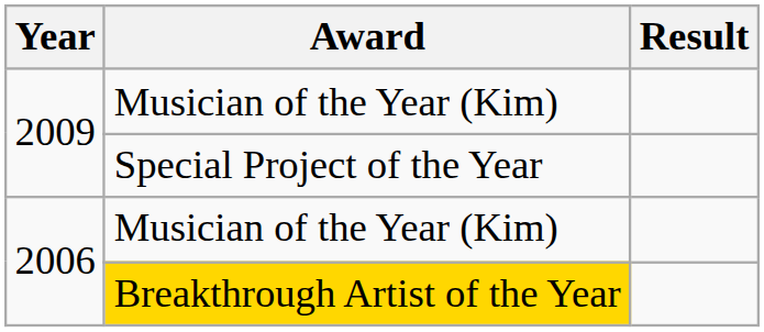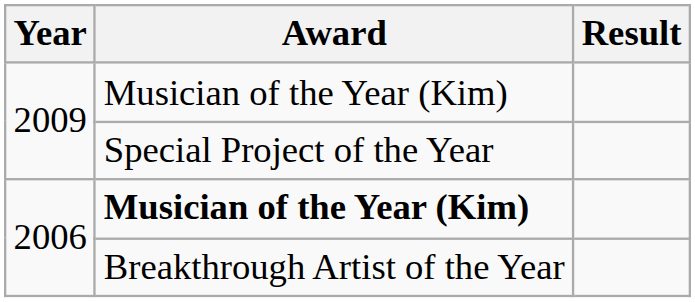2006 / Musician of the Year (Kim) | Award: normal -> bold
Breakthrough Artist of the Year | Award: gold background -> no background
